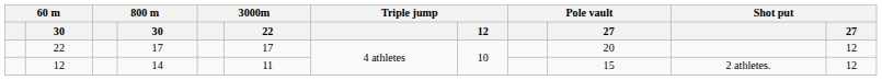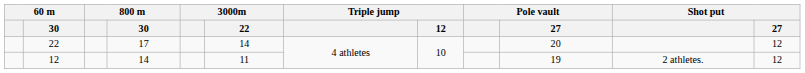row 3 | 3000m / 22: 17 -> 14
row 4 | Pole vault / 27: 15 -> 19
